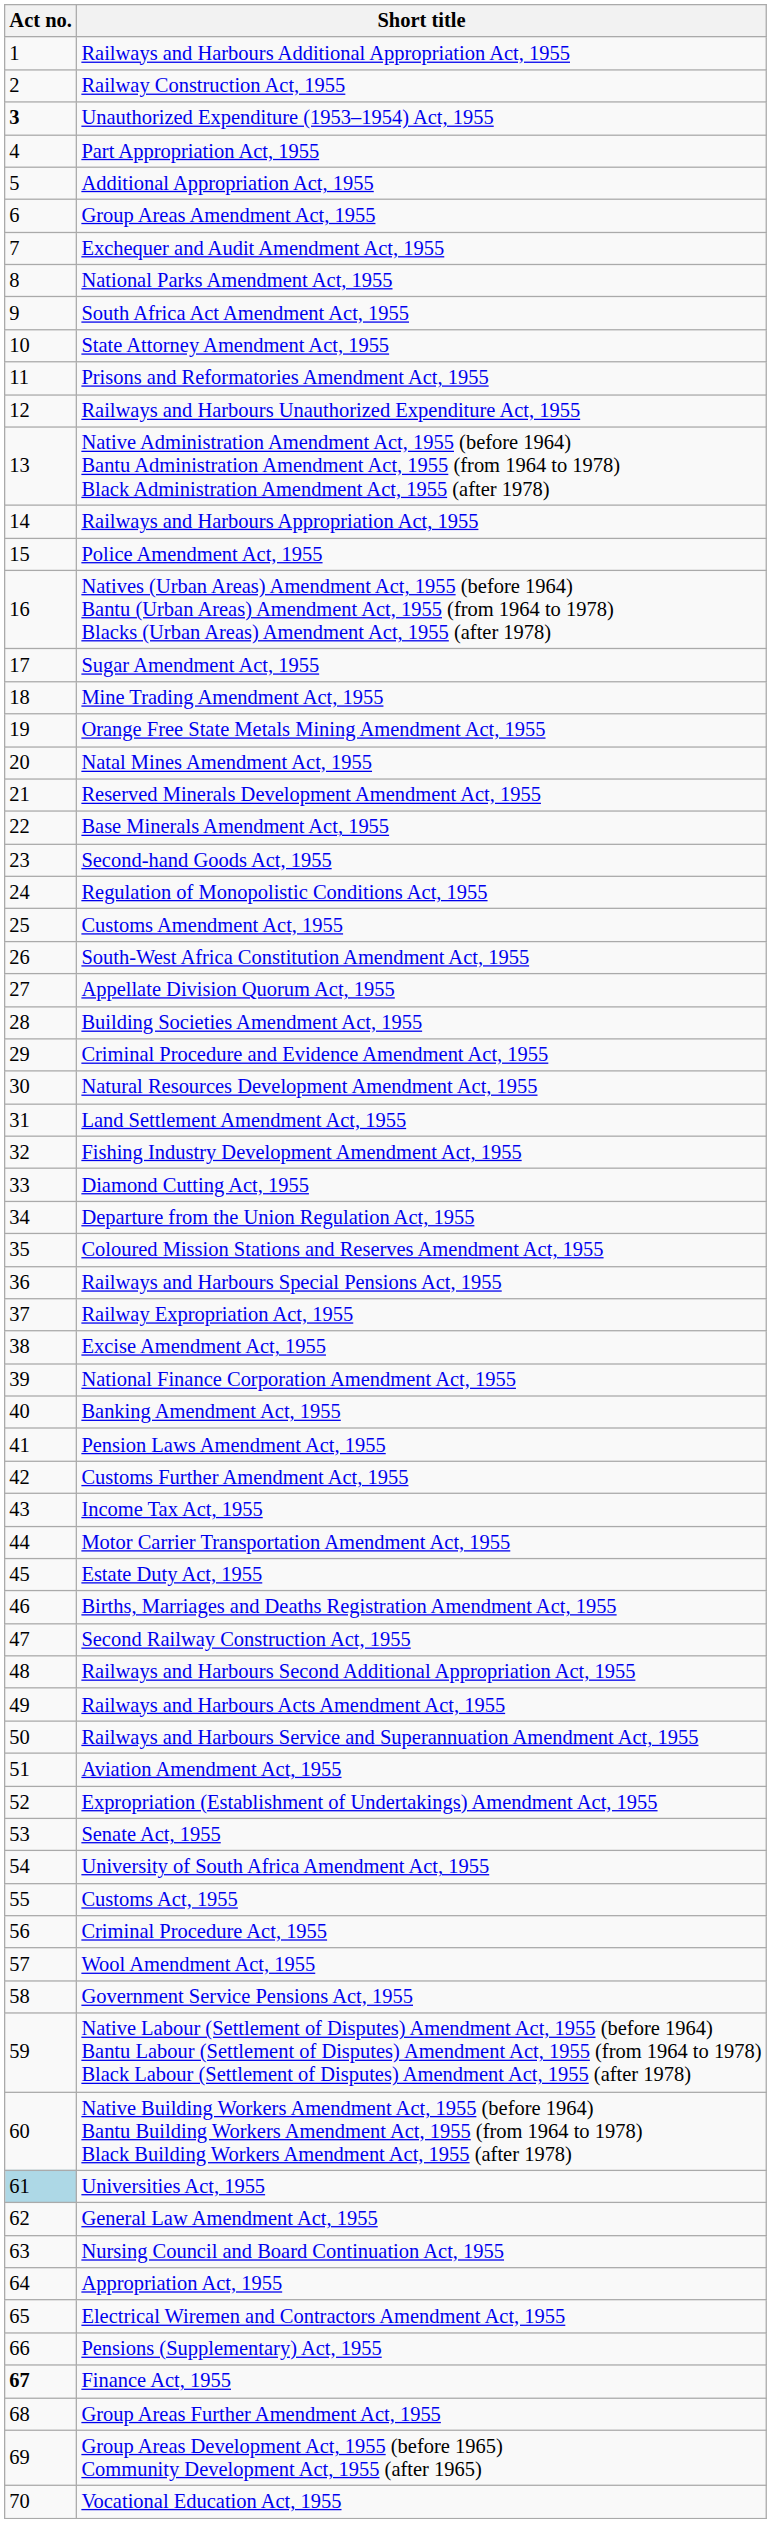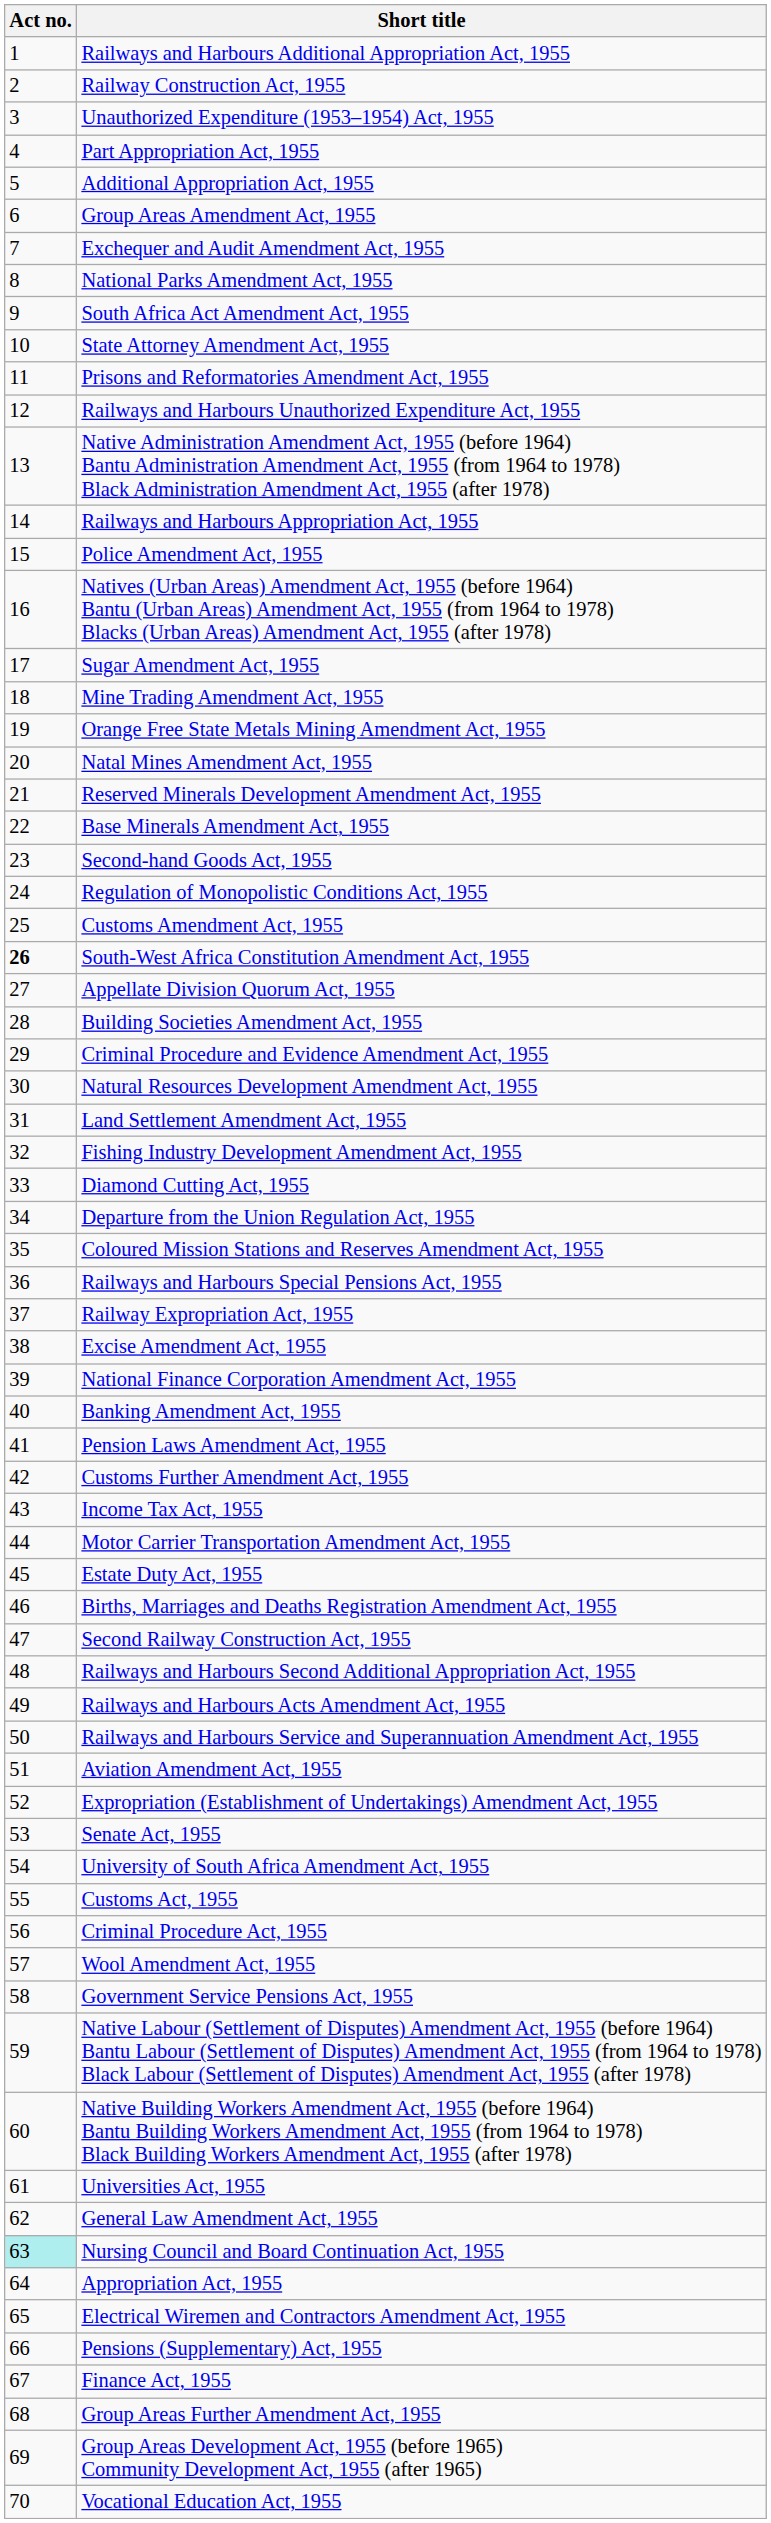Unauthorized Expenditure (1953–1954) Act, 1955 | Act no.: bold -> normal
South-West Africa Constitution Amendment Act, 1955 | Act no.: normal -> bold
Universities Act, 1955 | Act no.: lightblue background -> no background
Nursing Council and Board Continuation Act, 1955 | Act no.: no background -> paleturquoise background
Finance Act, 1955 | Act no.: bold -> normal
